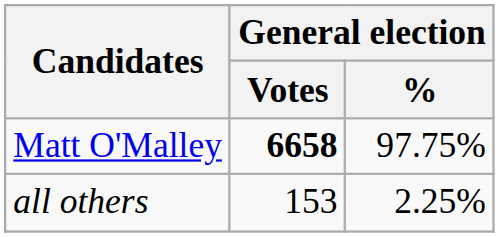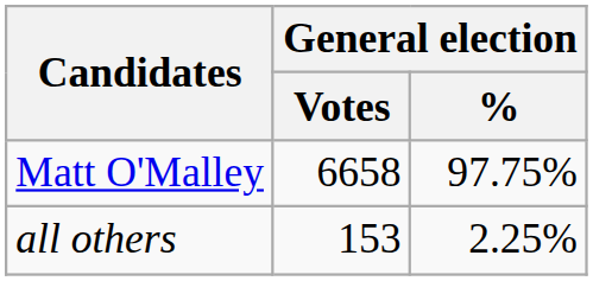Matt O'Malley | General election / Votes: bold -> normal
